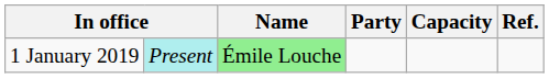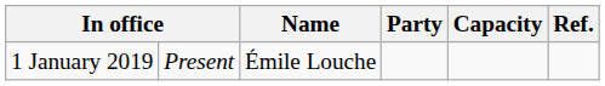1 January 2019 | column 2: paleturquoise background -> no background
1 January 2019 | Name: lightgreen background -> no background
